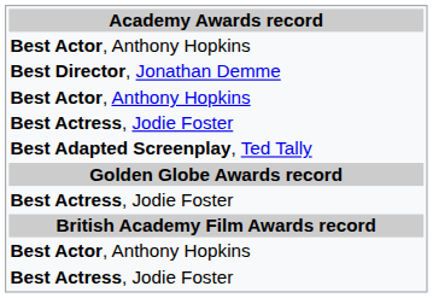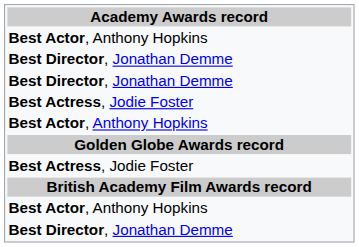row 4 | column 1: Best Actor, Anthony Hopkins -> Best Director, Jonathan Demme
row 6 | column 1: Best Adapted Screenplay, Ted Tally -> Best Actor, Anthony Hopkins
row 11 | column 1: Best Actress, Jodie Foster -> Best Director, Jonathan Demme
